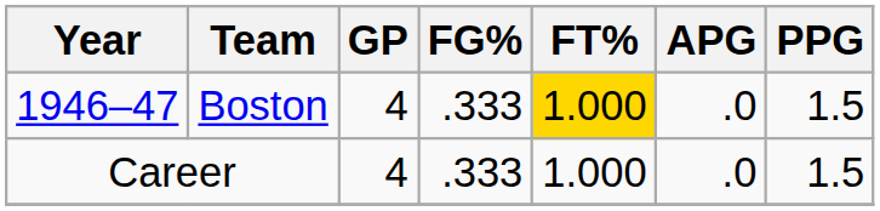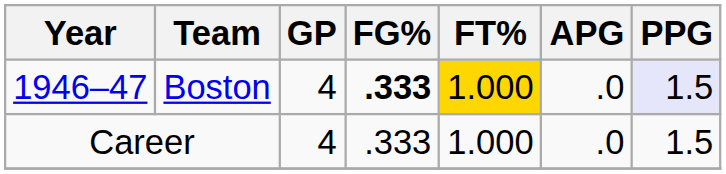1946–47 | FG%: normal -> bold
1946–47 | PPG: no background -> lavender background
